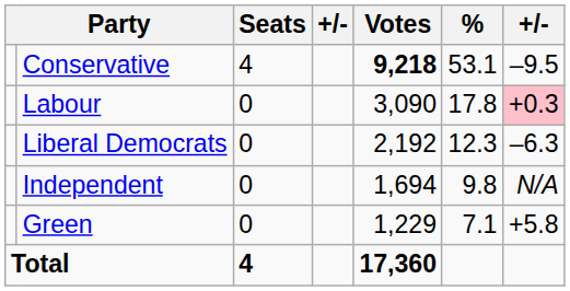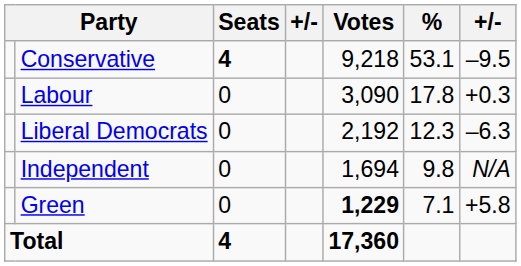Conservative | Seats: normal -> bold
Conservative | Votes: bold -> normal
Labour | column 7: pink background -> no background
Green | Votes: normal -> bold
